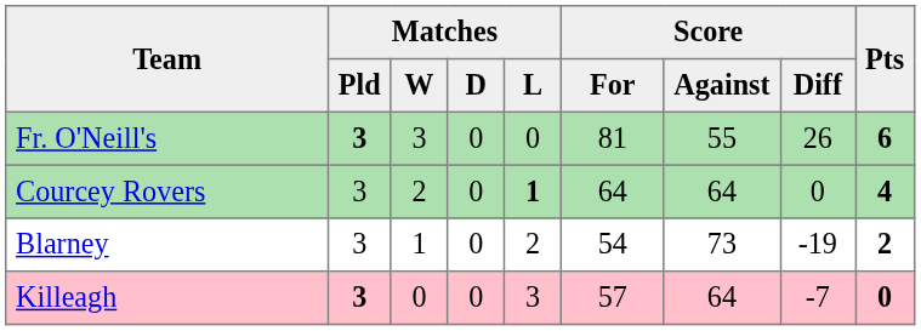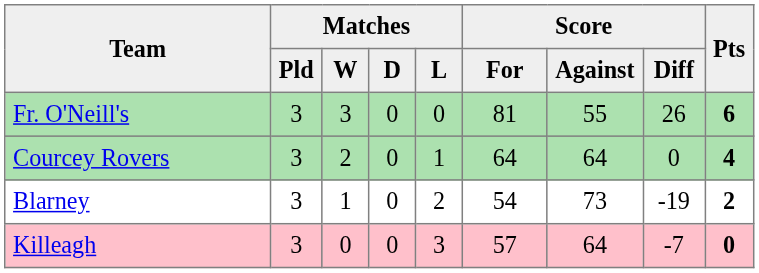Fr. O'Neill's | Matches / Pld: bold -> normal
Courcey Rovers | Matches / L: bold -> normal
Killeagh | Matches / Pld: bold -> normal
